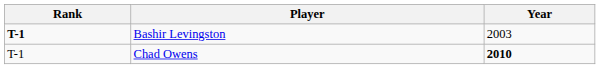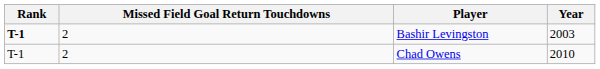+ column: Missed Field Goal Return Touchdowns | 2 | 2
Chad Owens | Year: bold -> normal
